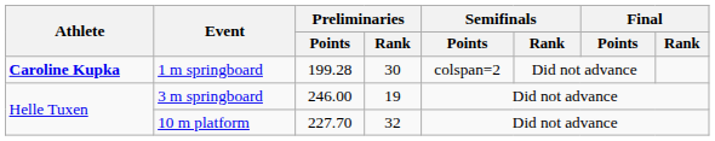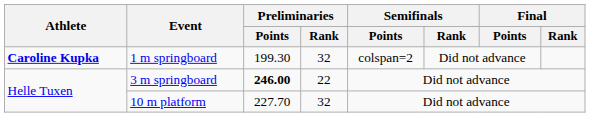1 m springboard | Preliminaries / Points: 199.28 -> 199.30
1 m springboard | Preliminaries / Rank: 30 -> 32
3 m springboard | Preliminaries / Points: normal -> bold
3 m springboard | Preliminaries / Rank: 19 -> 22
